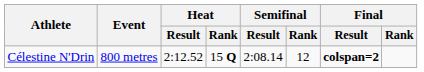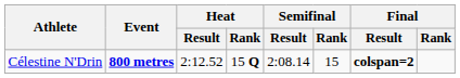Célestine N'Drin | Event: normal -> bold
Célestine N'Drin | Semifinal / Rank: 12 -> 15
